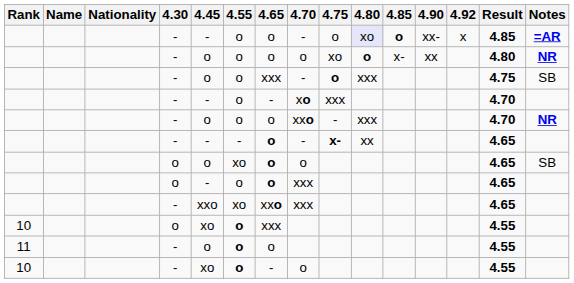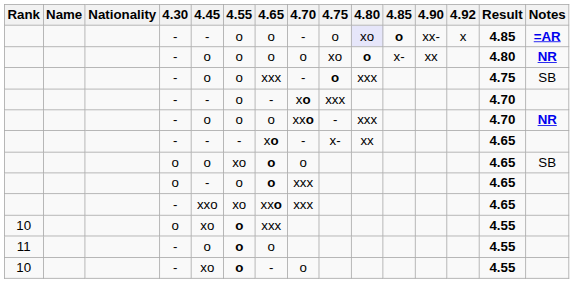row 7 | 4.65: o -> xo
row 7 | 4.75: bold -> normal
